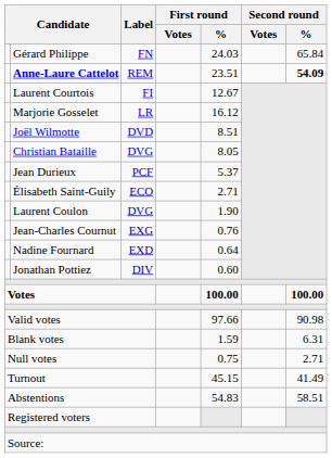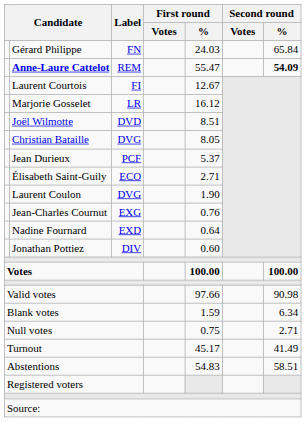Anne-Laure Cattelot | First round / %: 23.51 -> 55.47
Blank votes | Second round / %: 6.31 -> 6.34
Turnout | First round / %: 45.15 -> 45.17
